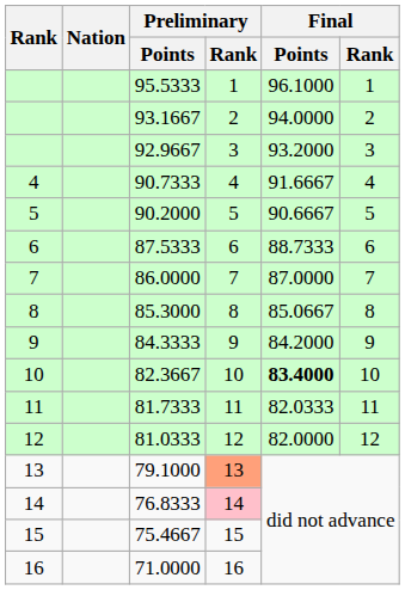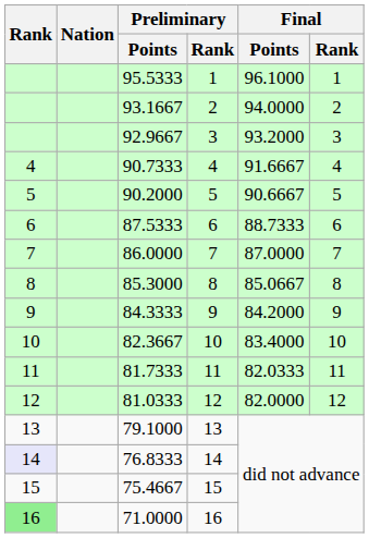82.3667 | Final / Points: bold -> normal
79.1000 | Preliminary / Rank: lightsalmon background -> no background
76.8333 | Rank: no background -> lavender background
76.8333 | Preliminary / Rank: pink background -> no background
71.0000 | Rank: no background -> lightgreen background
